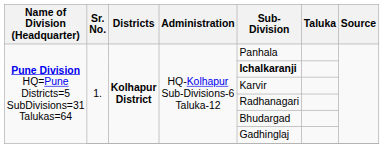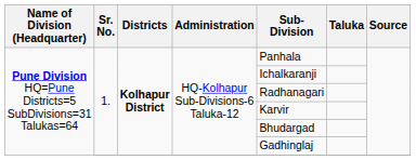row 3 | Sub-Division: bold -> normal
row 4 | Sub-Division: Karvir -> Radhanagari
row 5 | Sub-Division: Radhanagari -> Karvir
